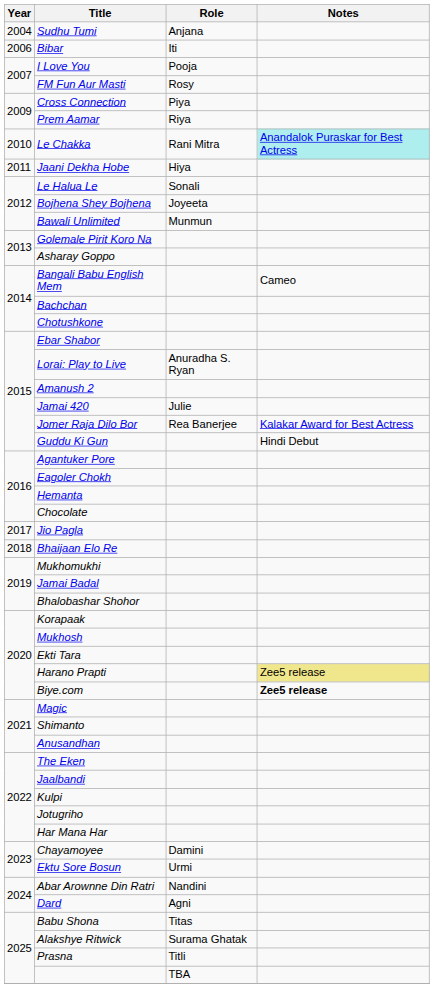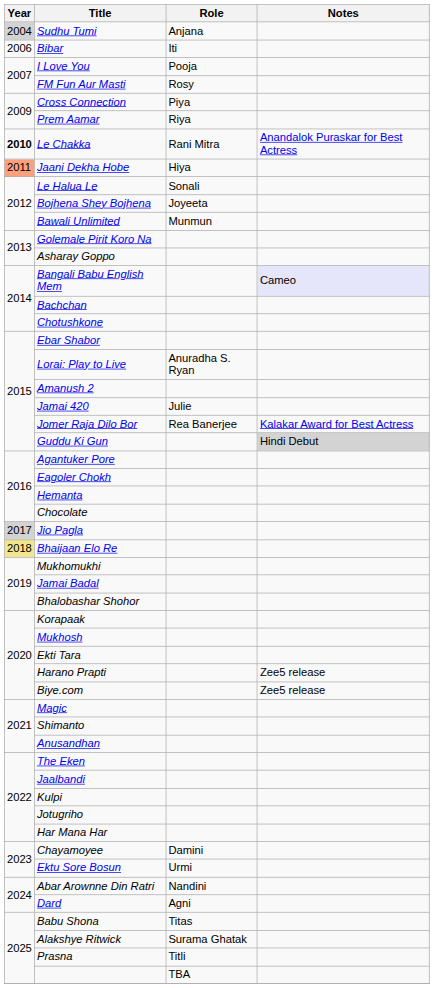Sudhu Tumi | Year: no background -> lightgrey background
Le Chakka | Year: normal -> bold
Le Chakka | Notes: paleturquoise background -> no background
Jaani Dekha Hobe | Year: no background -> lightsalmon background
Bangali Babu English Mem | Notes: no background -> lavender background
Guddu Ki Gun | Notes: no background -> lightgrey background
Jio Pagla | Year: no background -> lightgrey background
Bhaijaan Elo Re | Year: no background -> khaki background
Harano Prapti | Notes: khaki background -> no background
Biye.com | Notes: bold -> normal
